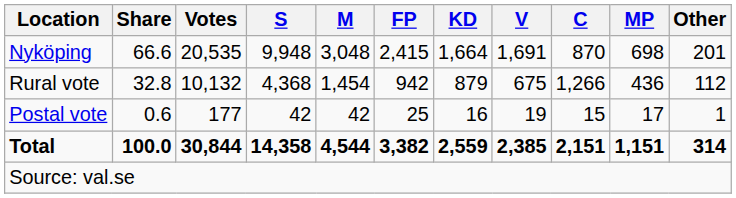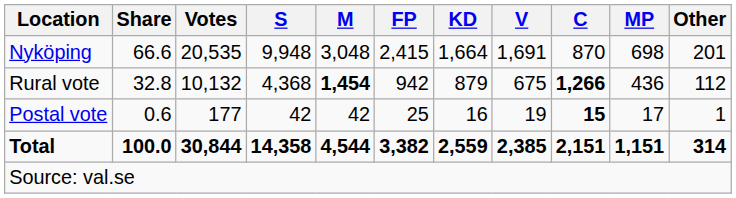Rural vote | M: normal -> bold
Rural vote | C: normal -> bold
Postal vote | C: normal -> bold
